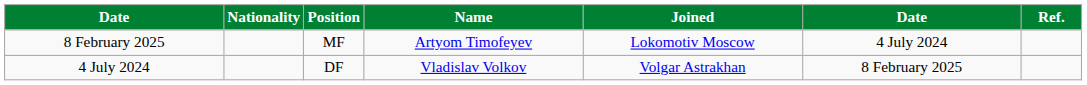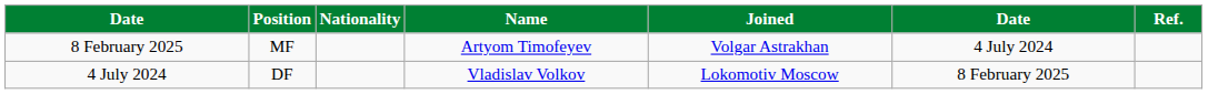columns swapped: Position <-> Nationality
row 2 | Joined: Lokomotiv Moscow -> Volgar Astrakhan
row 3 | Joined: Volgar Astrakhan -> Lokomotiv Moscow
